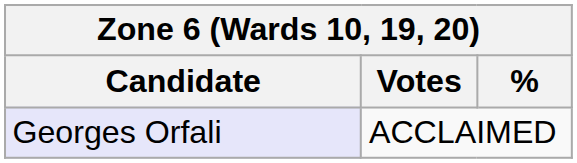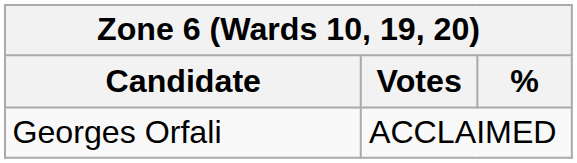Georges Orfali | Candidate: lavender background -> no background
